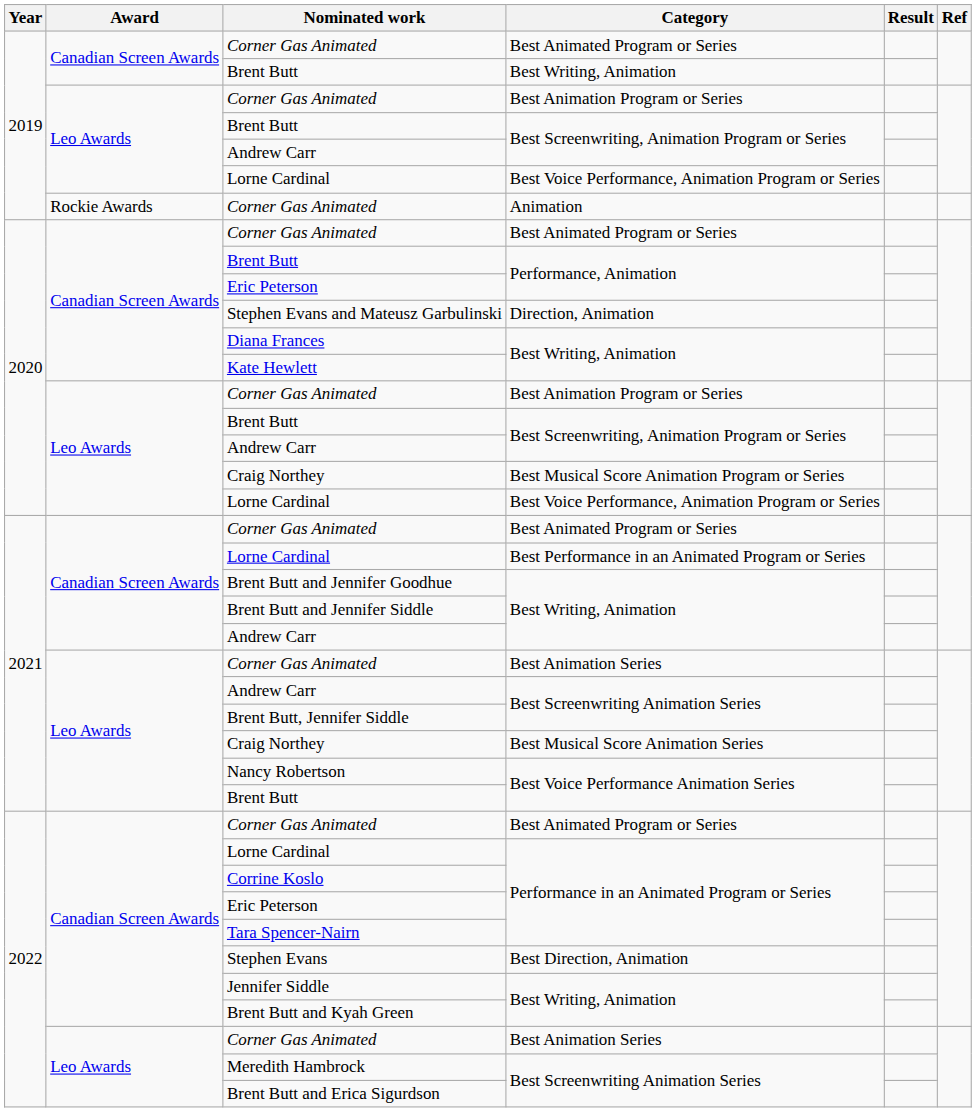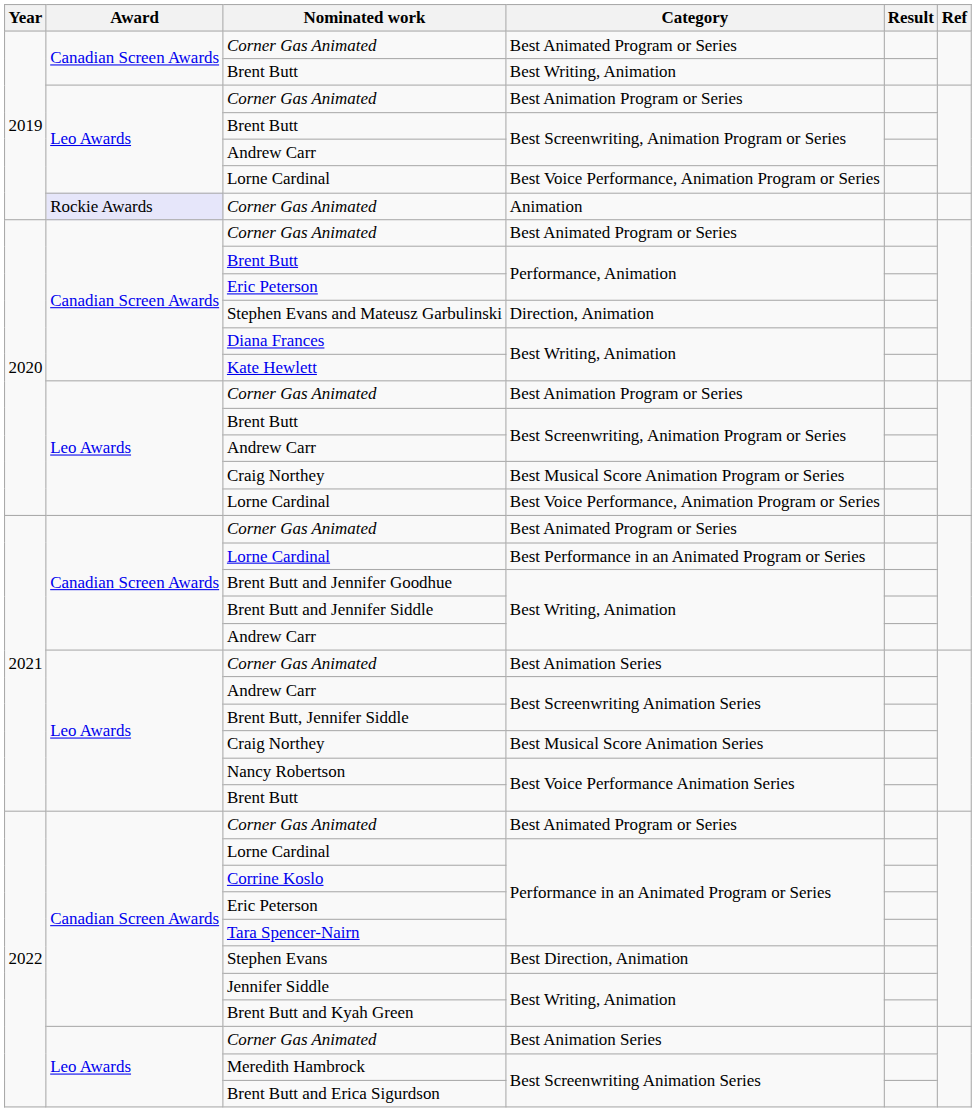Corner Gas Animated / Animation | Award: no background -> lavender background
